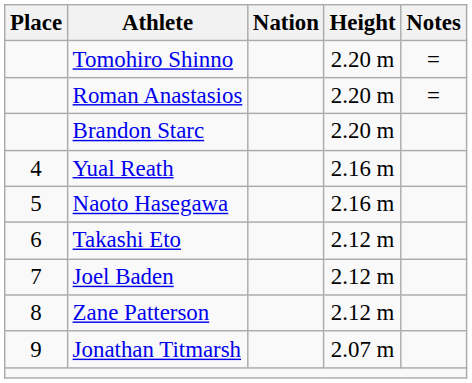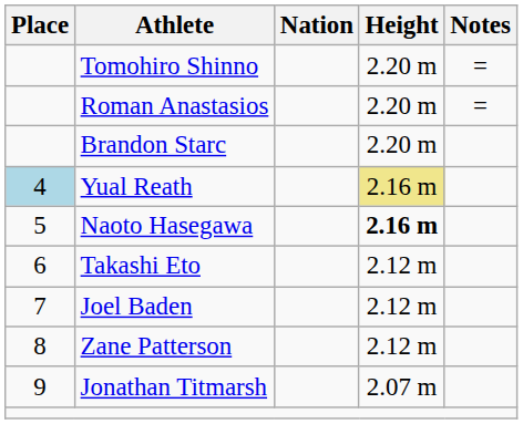Yual Reath | Place: no background -> lightblue background
Yual Reath | Height: no background -> khaki background
Naoto Hasegawa | Height: normal -> bold
